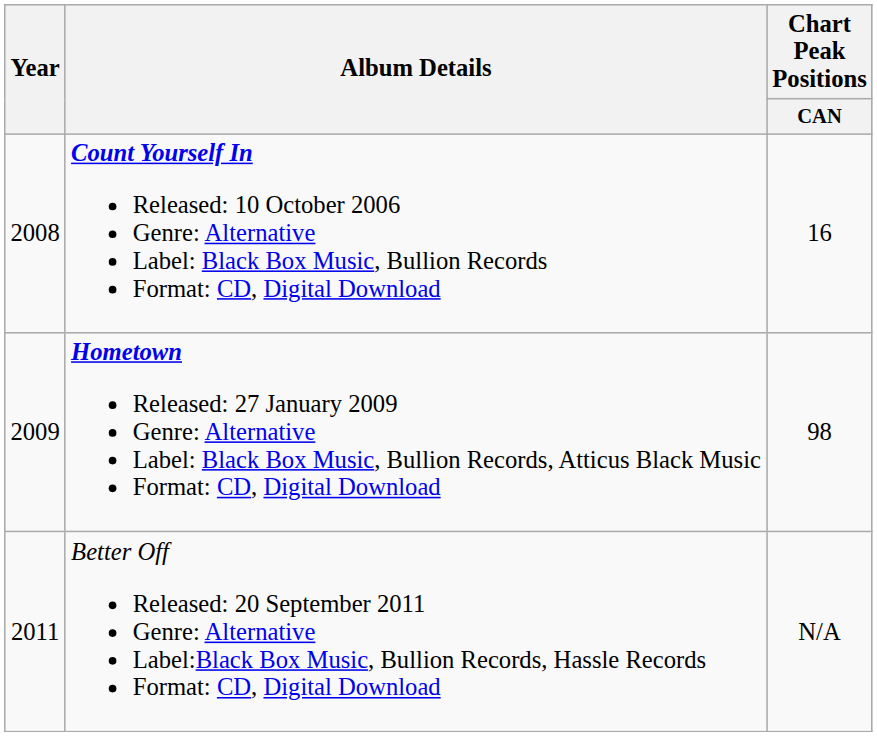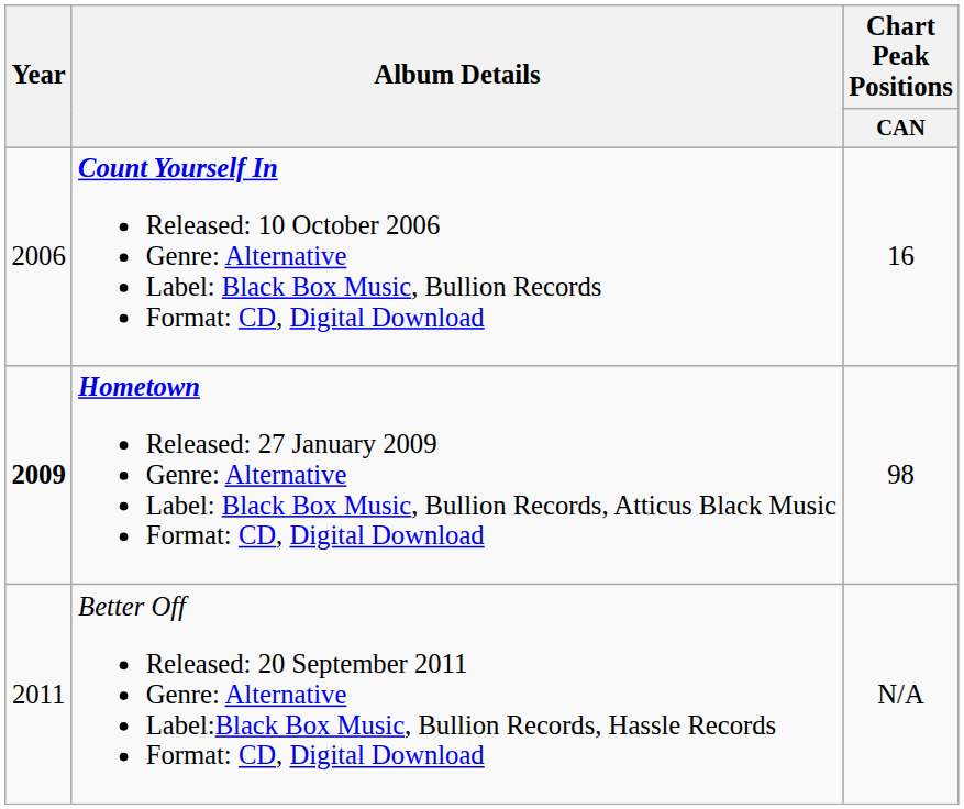row 3 | Year: 2008 -> 2006
row 4 | Year: normal -> bold
